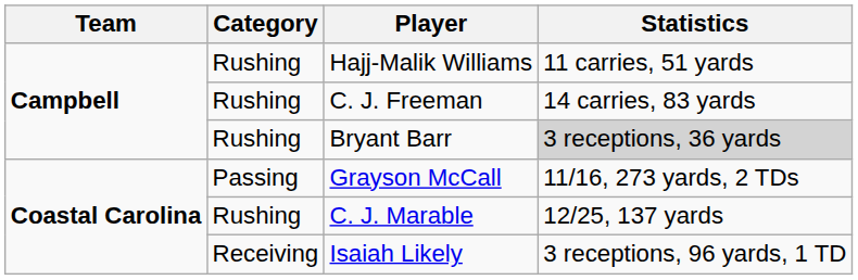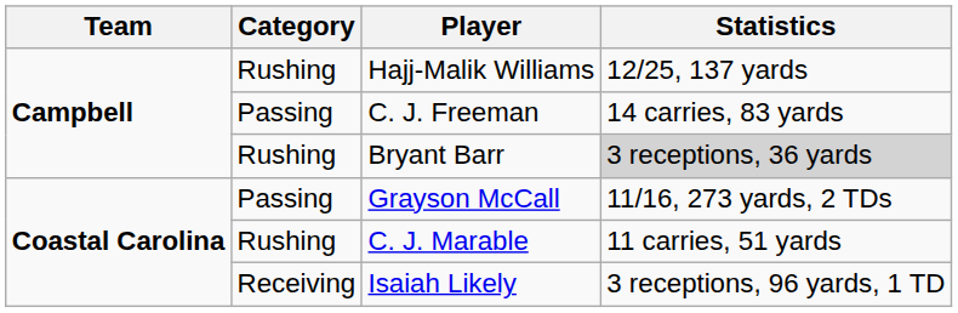Hajj-Malik Williams | Statistics: 11 carries, 51 yards -> 12/25, 137 yards
C. J. Freeman | Category: Rushing -> Passing
C. J. Marable | Statistics: 12/25, 137 yards -> 11 carries, 51 yards
